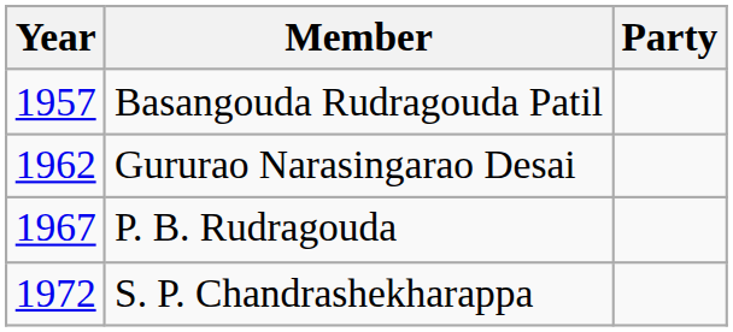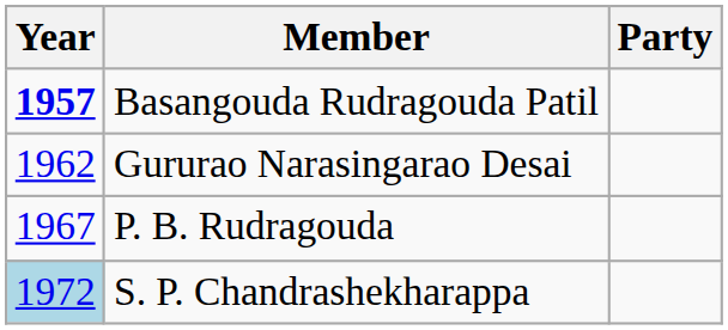Basangouda Rudragouda Patil | Year: normal -> bold
S. P. Chandrashekharappa | Year: no background -> lightblue background
